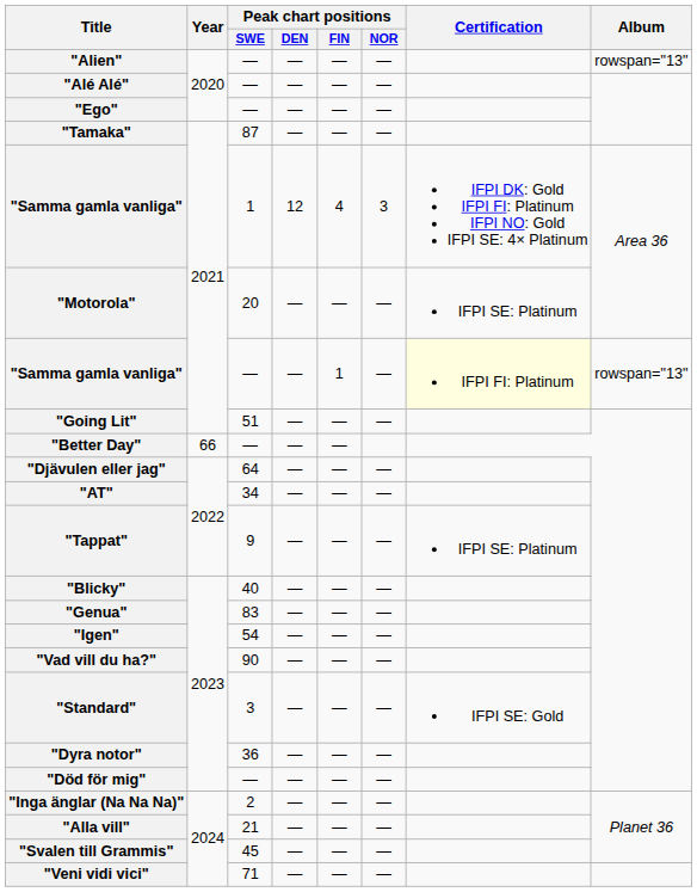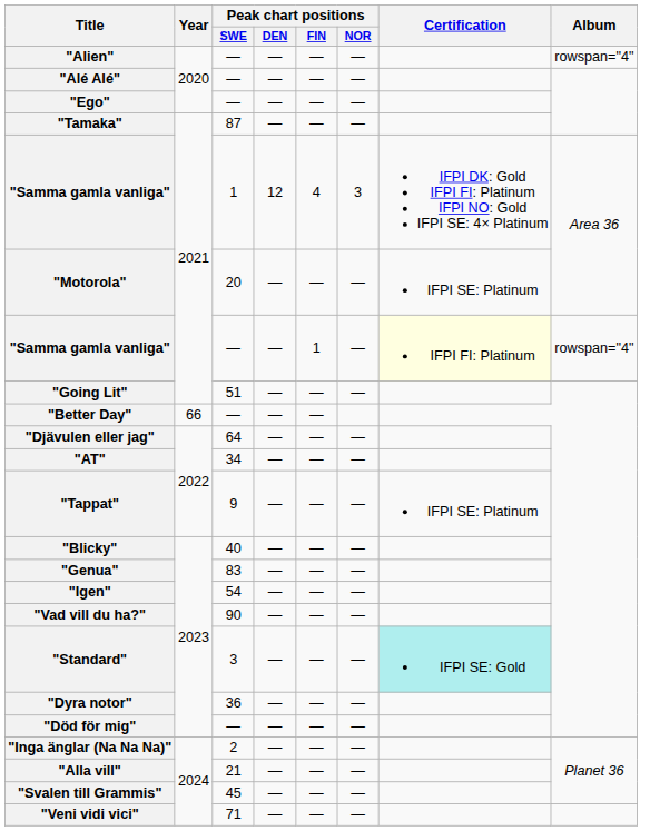"Alien" | Album: rowspan="13" -> rowspan="4"
"Samma gamla vanliga" / — | Album: rowspan="13" -> rowspan="4"
"Standard" | Certification: no background -> paleturquoise background
